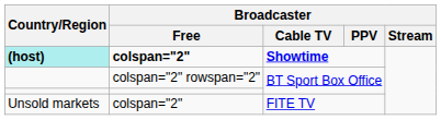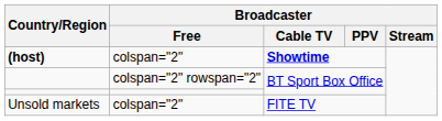(host) | Country/Region: paleturquoise background -> no background
(host) | Broadcaster / Free: bold -> normal
